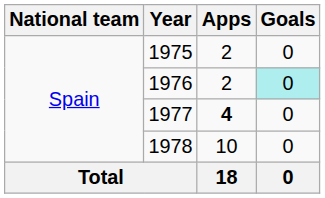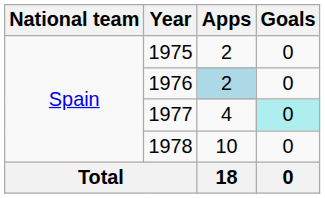1976 | Apps: no background -> lightblue background
1976 | Goals: paleturquoise background -> no background
1977 | Apps: bold -> normal
1977 | Goals: no background -> paleturquoise background
